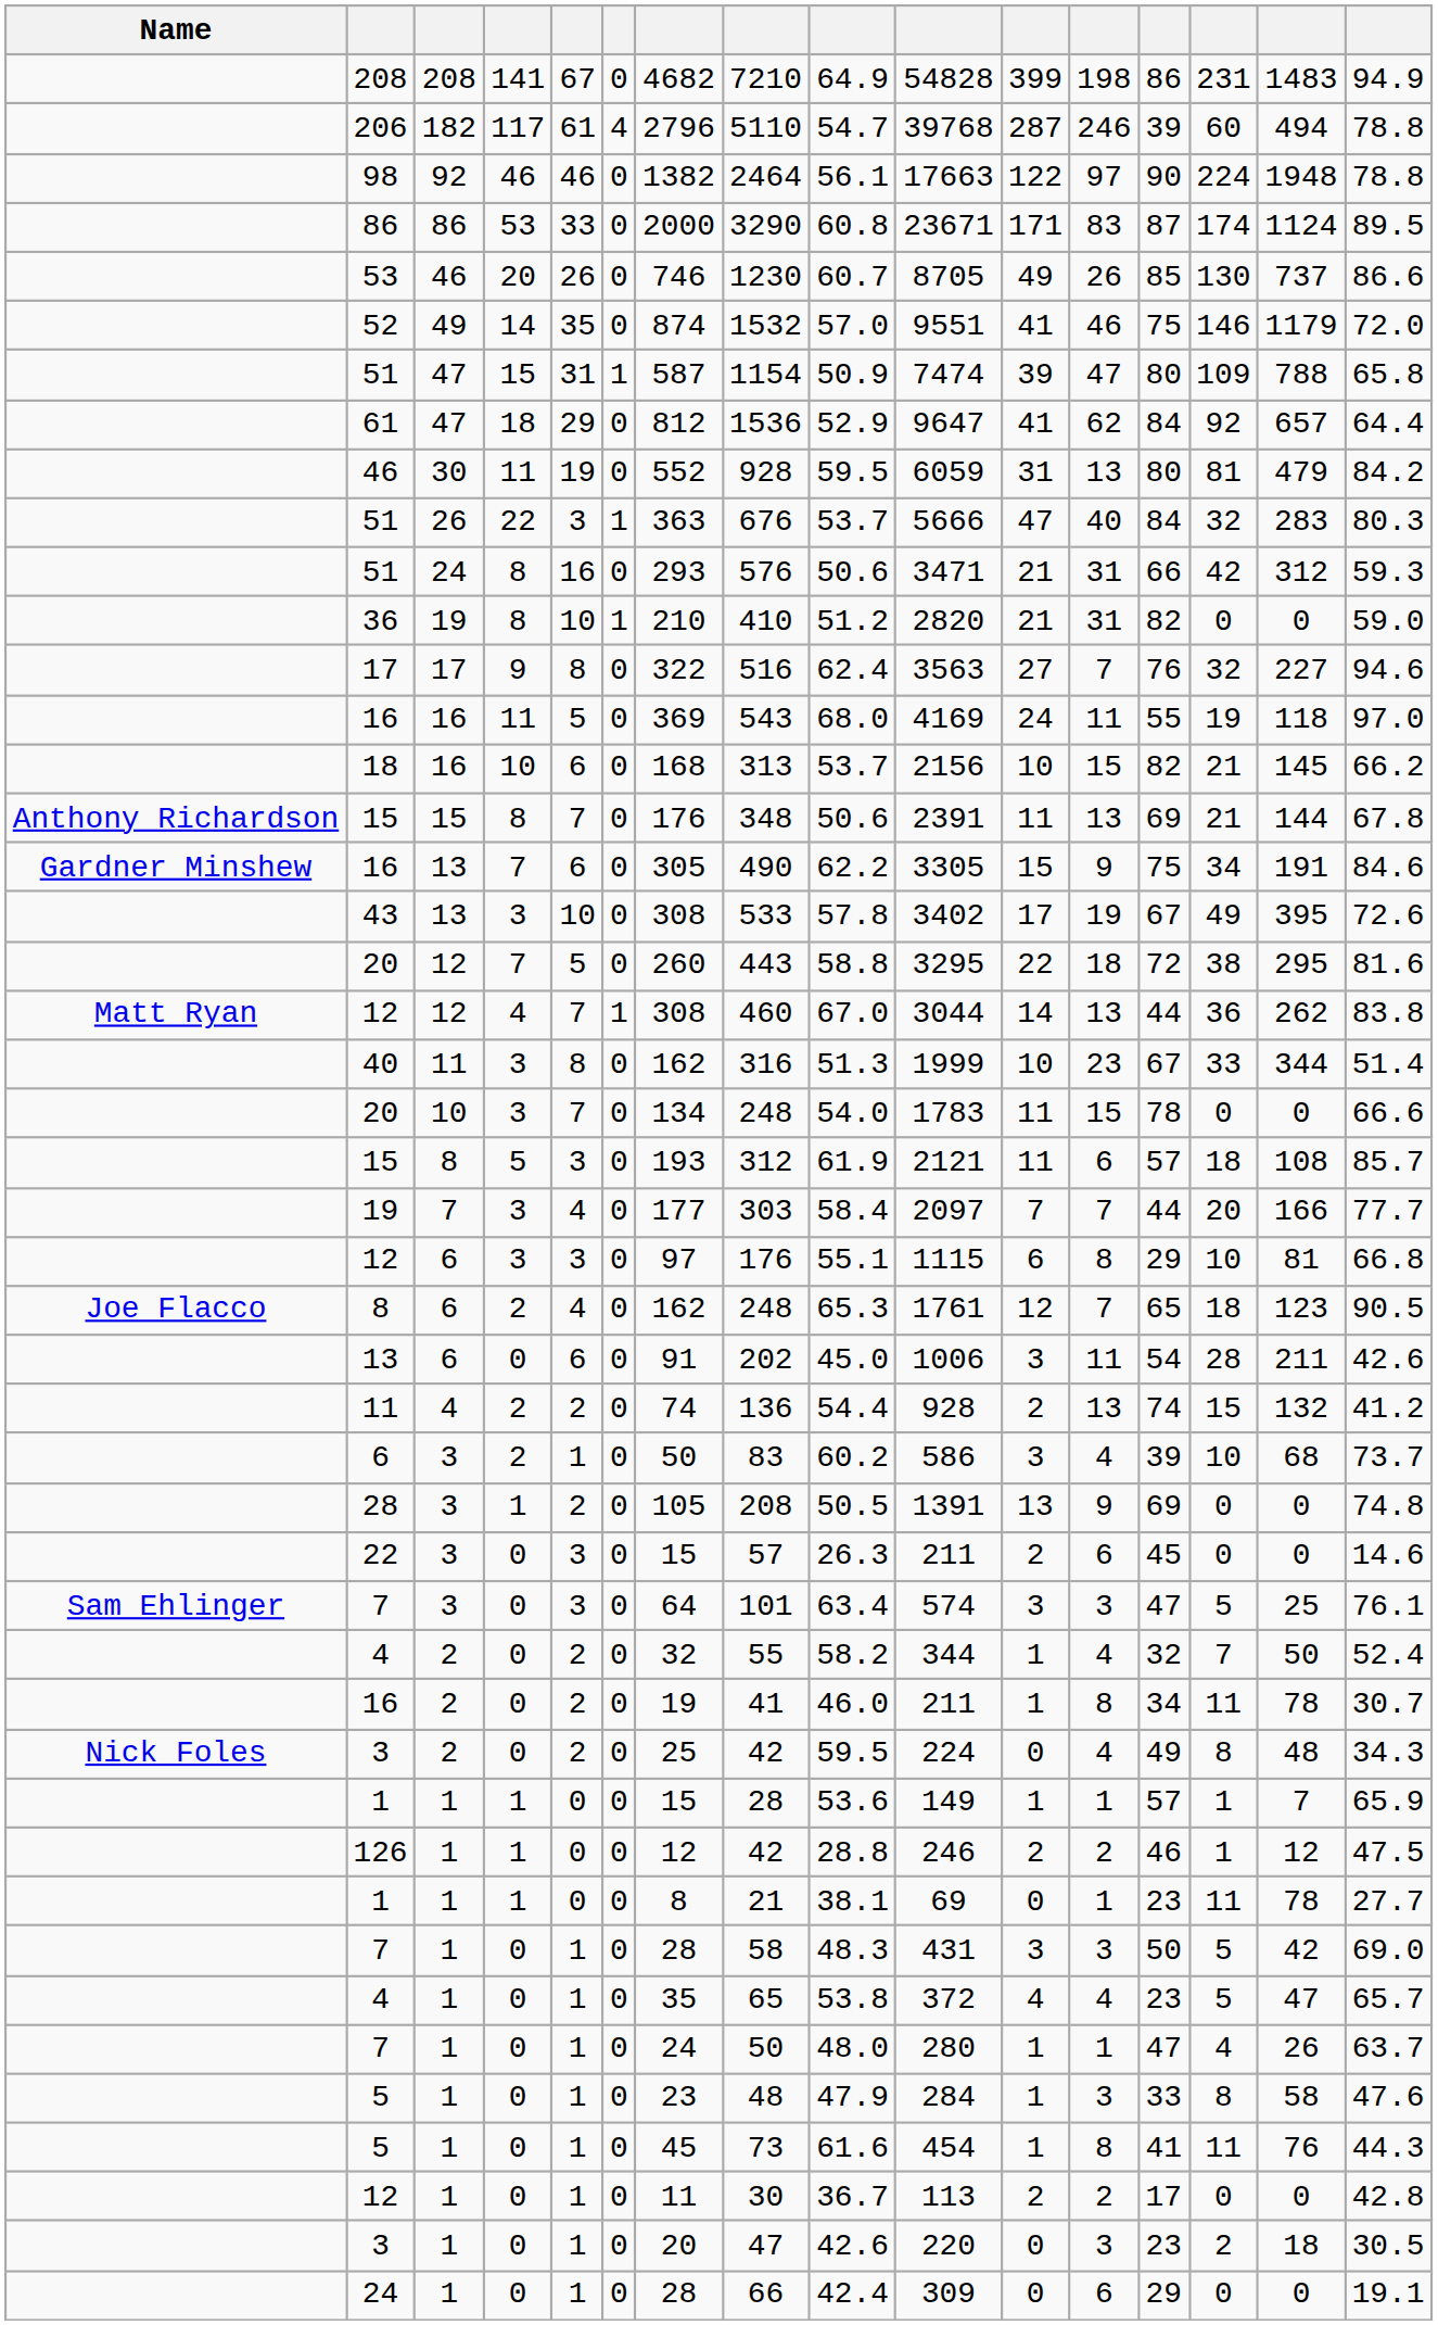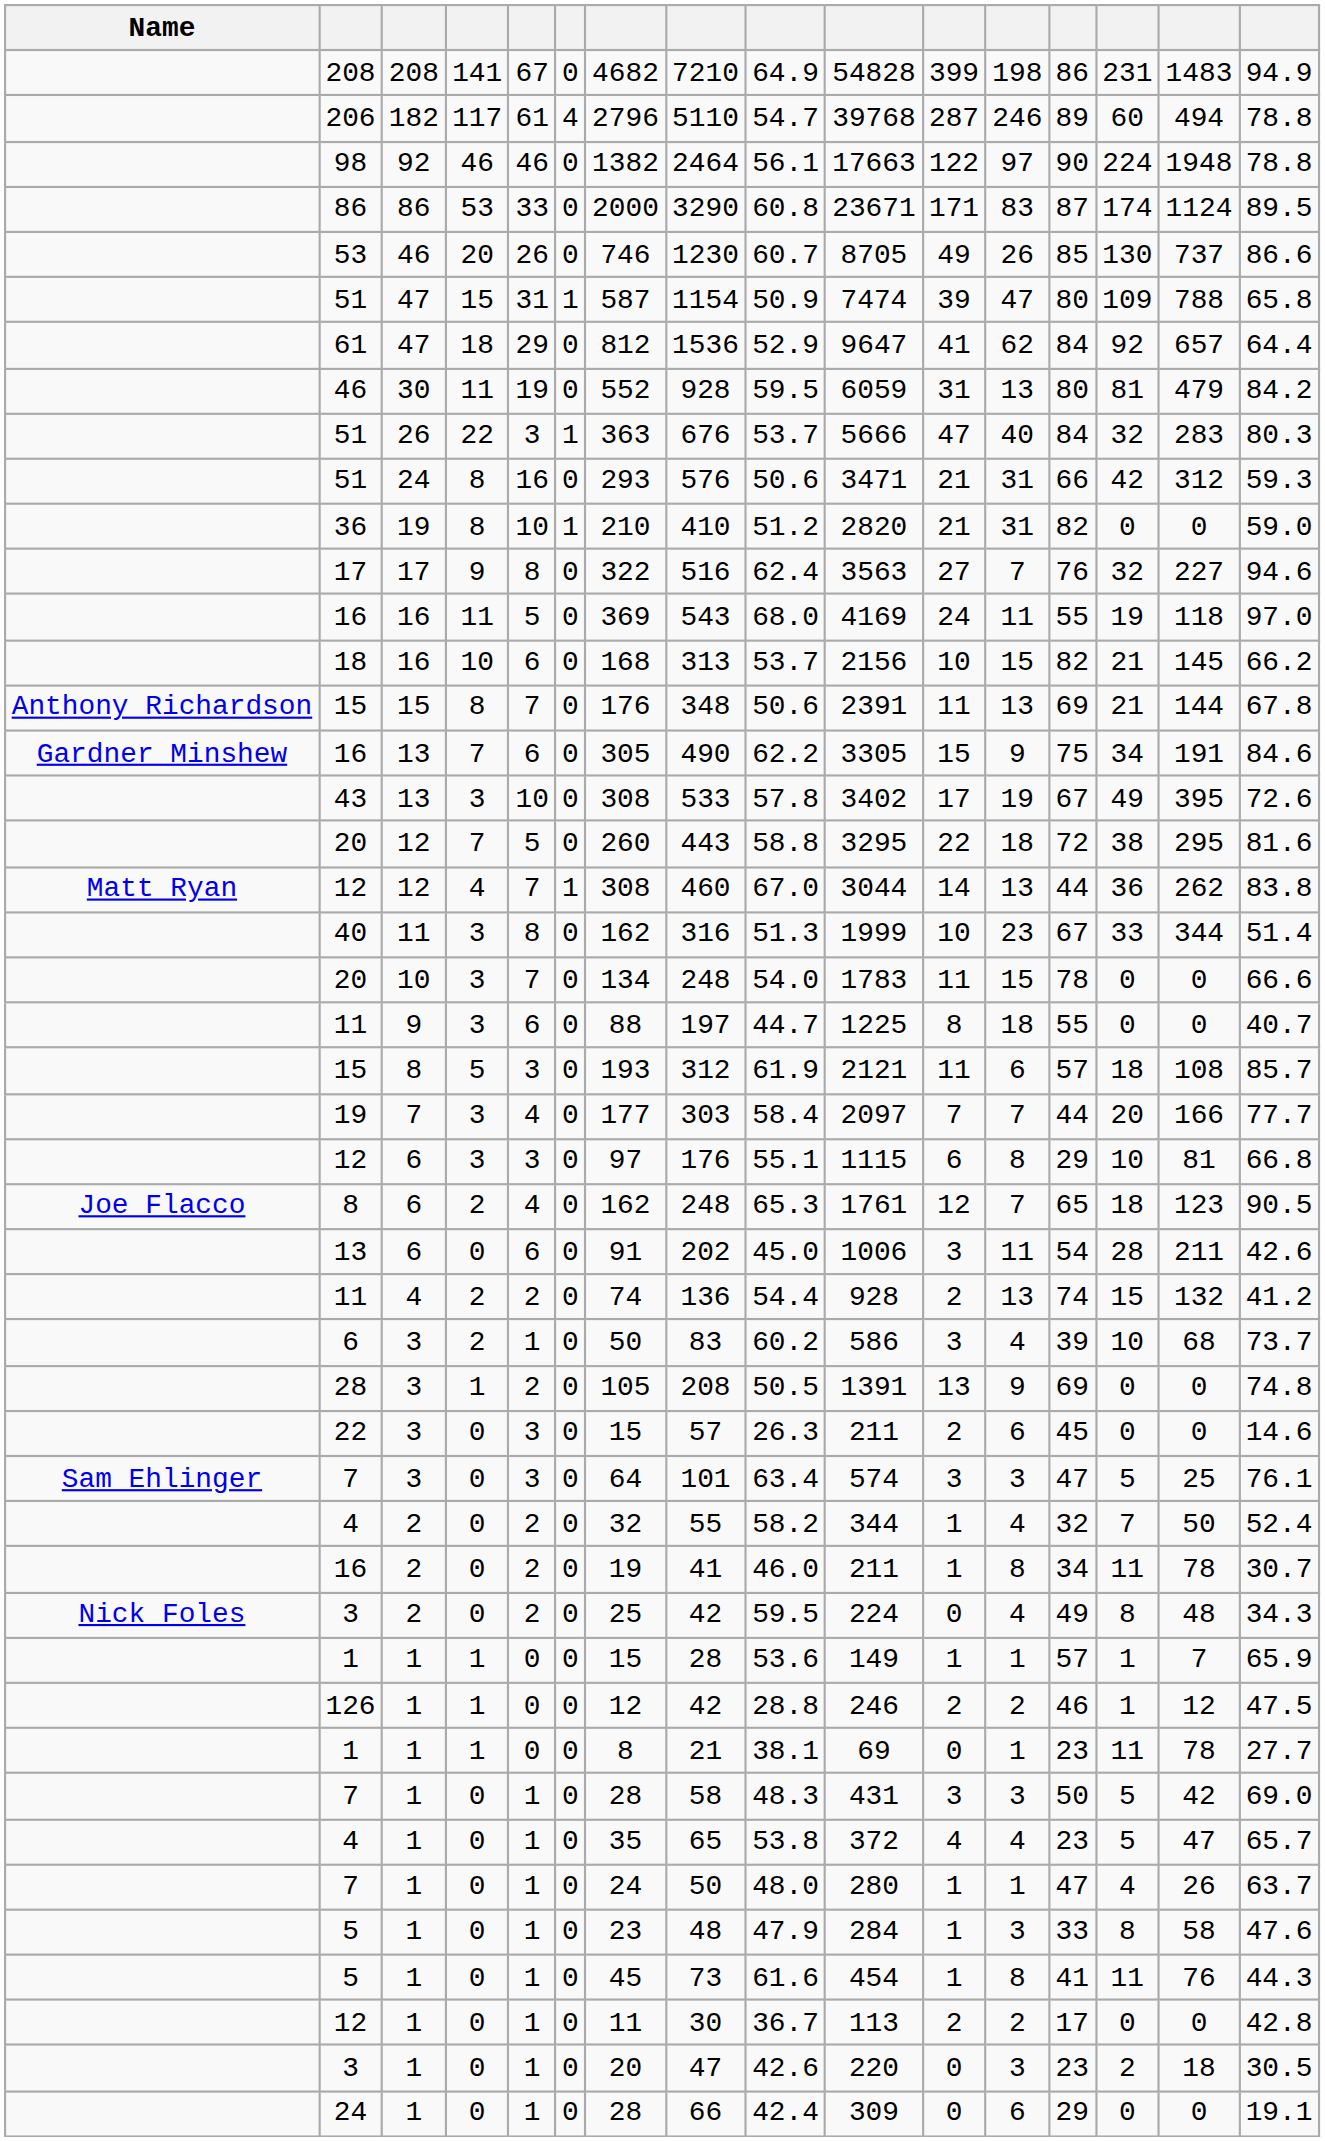206 | column 13: 39 -> 89
- row: 52 | 49 | 14 | 35 | 0 | 874 | 1532 | 57.0 | 9551 | 41 | 46 | 75 | 146 | 1179 | 72.0
+ row: 11 | 9 | 3 | 6 | 0 | 88 | 197 | 44.7 | 1225 | 8 | 18 | 55 | 0 | 0 | 40.7
